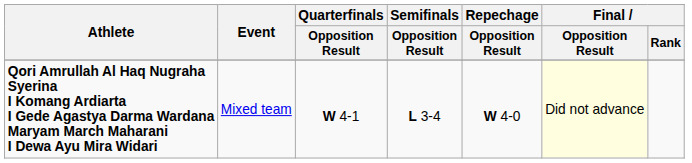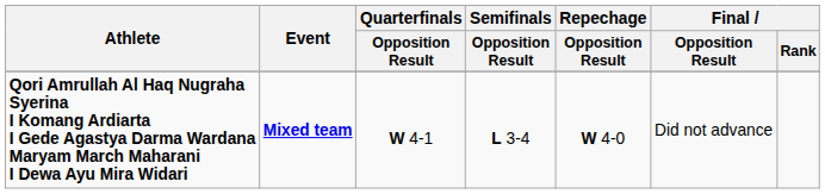row 3 | Event: normal -> bold
row 3 | Final / Opposition Result: lightyellow background -> no background
